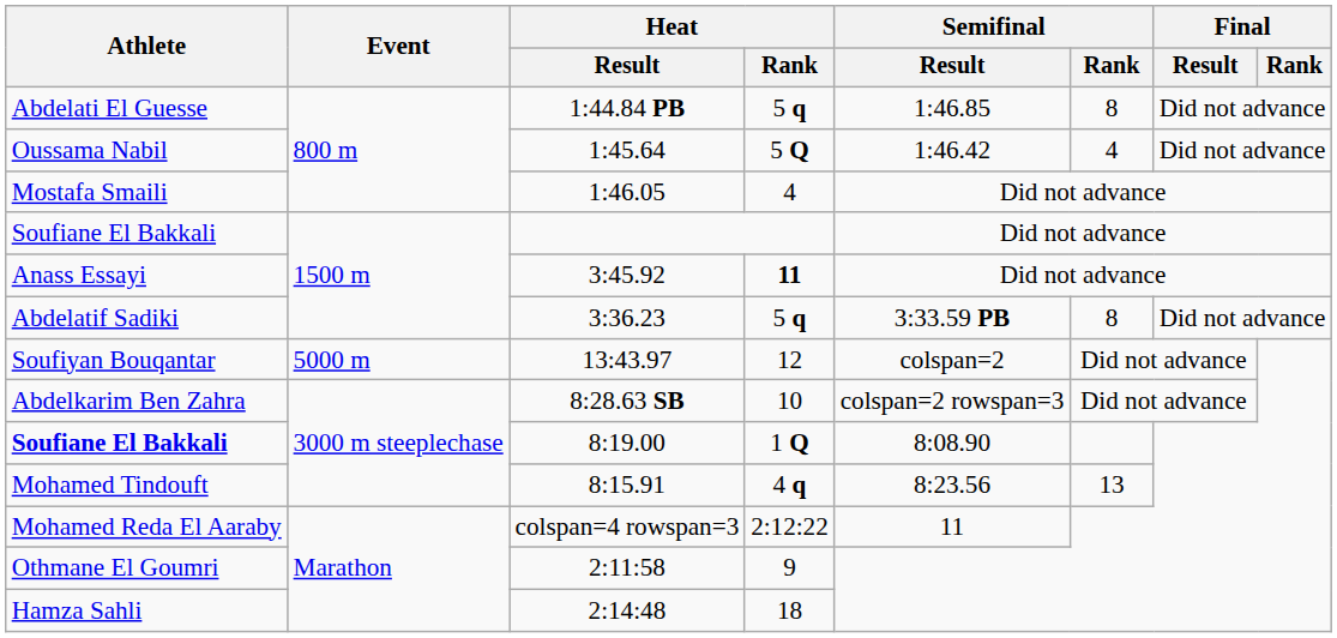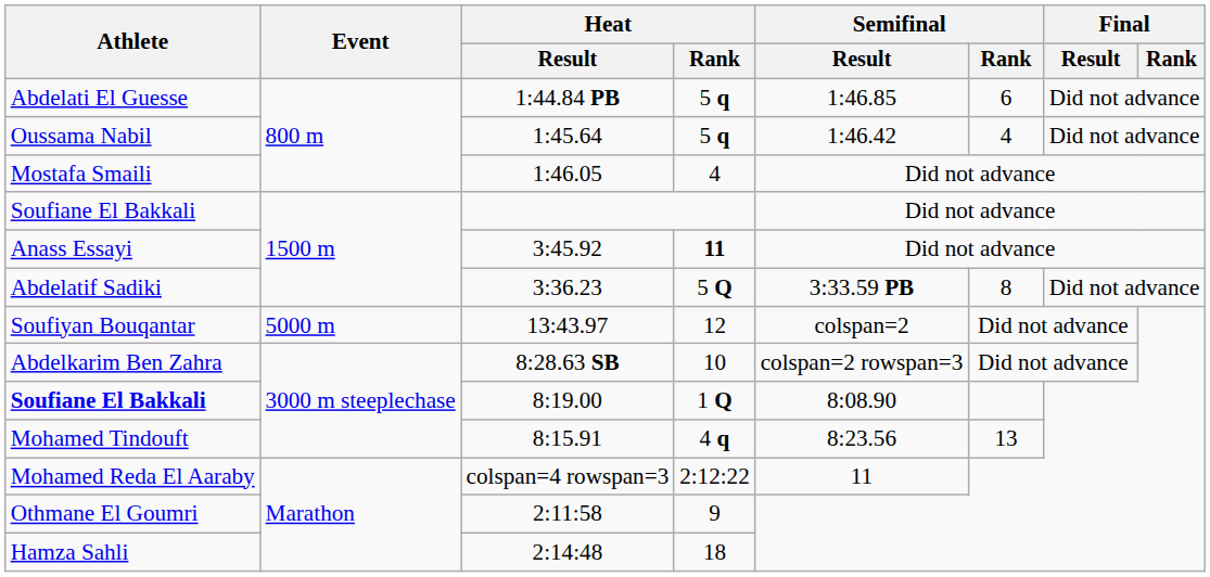Abdelati El Guesse | Semifinal / Rank: 8 -> 6
Oussama Nabil | Heat / Rank: 5 Q -> 5 q
Abdelatif Sadiki | Heat / Rank: 5 q -> 5 Q
